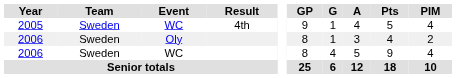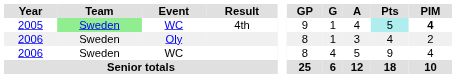2005 | Team: no background -> lightgreen background
2005 | Pts: no background -> paleturquoise background
2005 | PIM: normal -> bold
